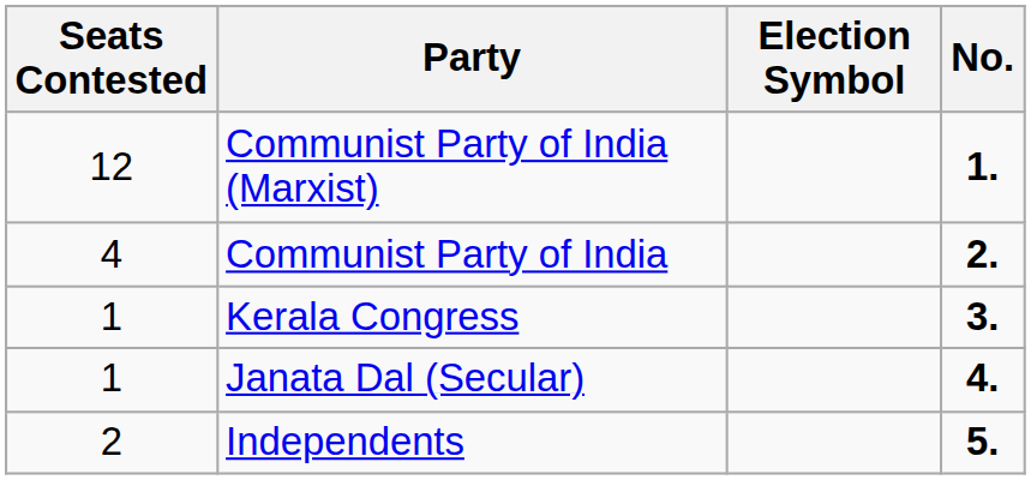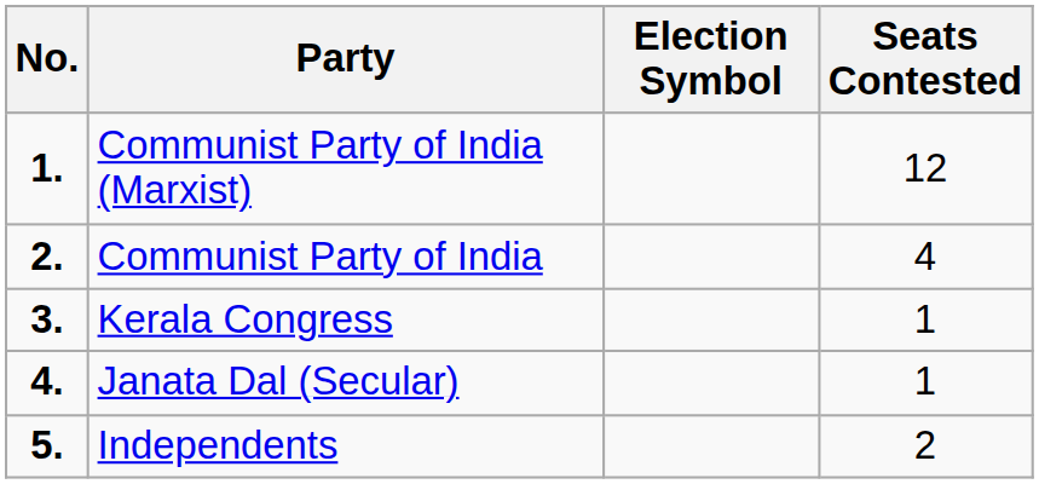columns swapped: No. <-> Seats Contested
